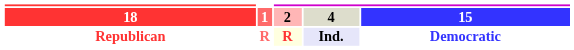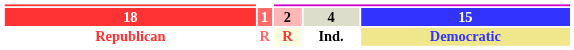Republican | column 4: lavender background -> no background
Republican | column 5: no background -> khaki background
